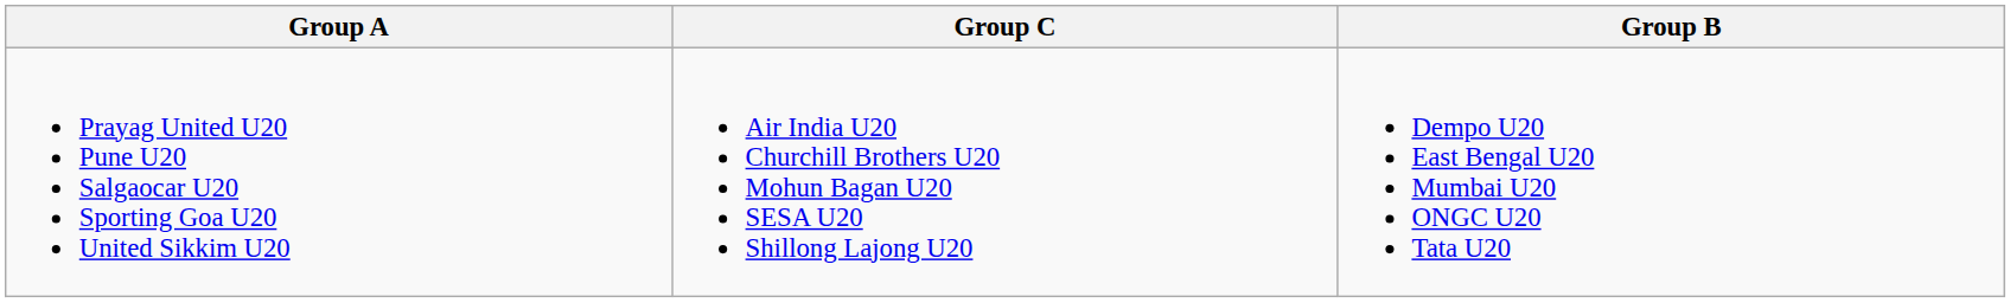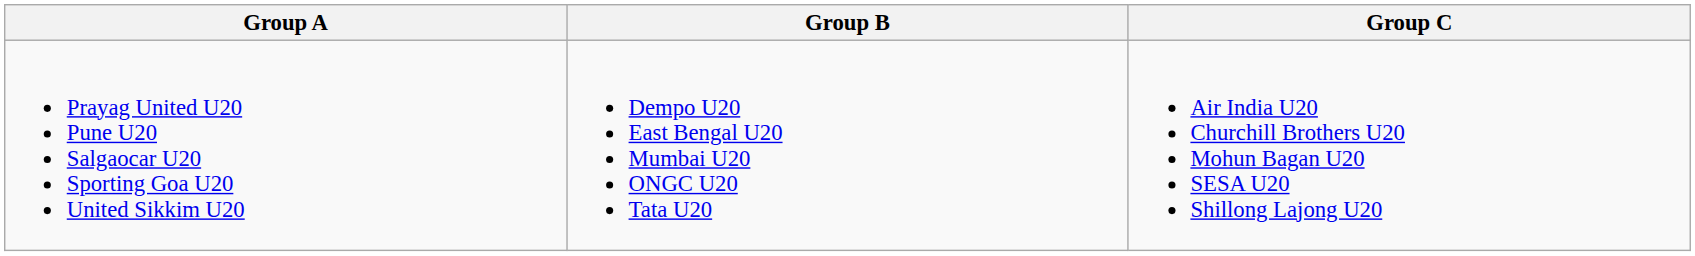columns swapped: Group B <-> Group C
